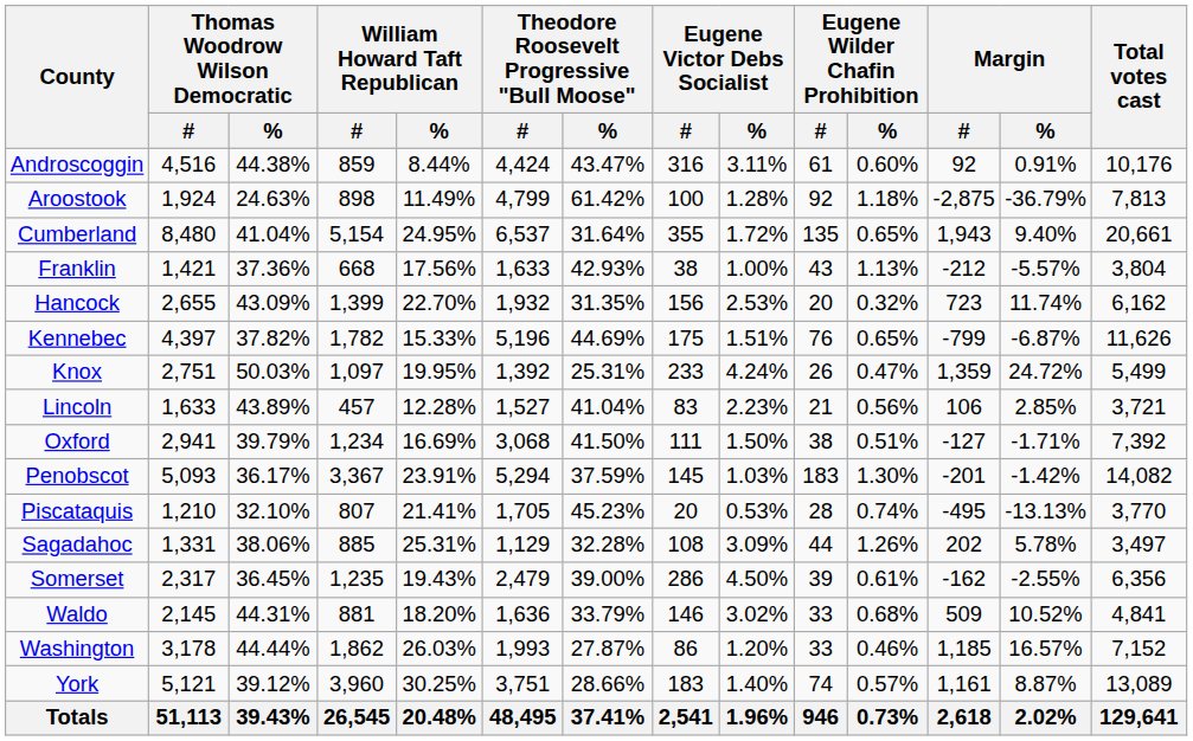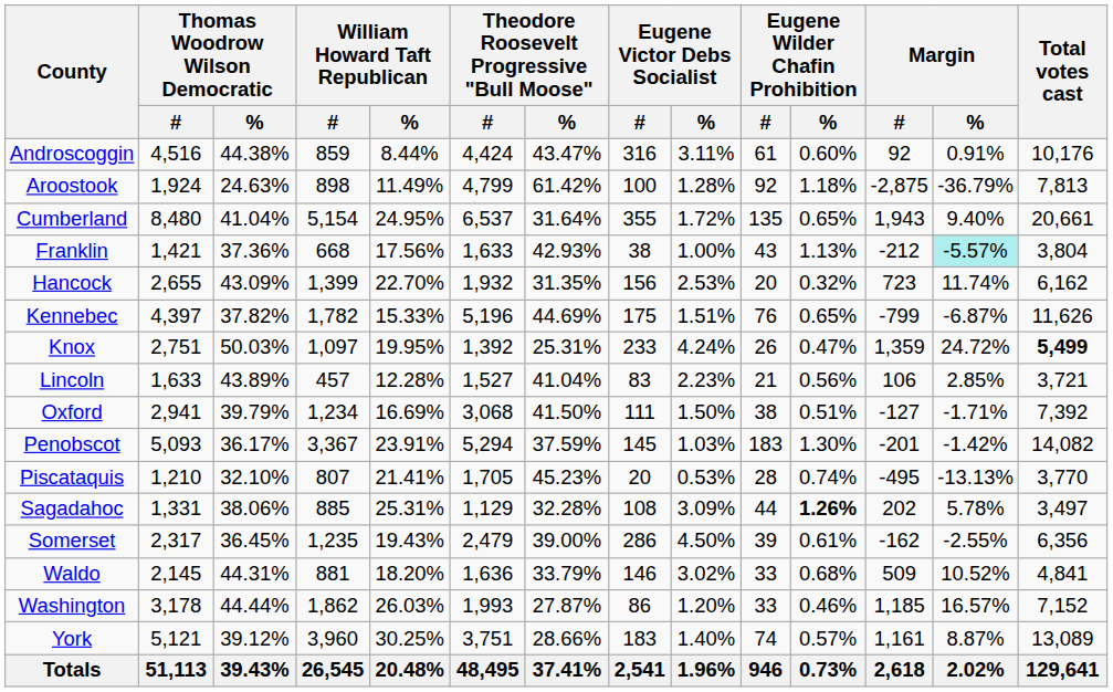Franklin | Margin / %: no background -> paleturquoise background
Knox | Total votes cast: normal -> bold
Sagadahoc | Eugene Wilder Chafin Prohibition / %: normal -> bold
